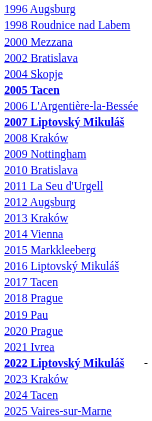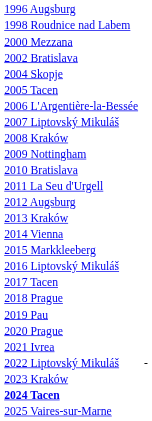2005 Tacen | column 1: bold -> normal
2007 Liptovský Mikuláš | column 1: bold -> normal
2022 Liptovský Mikuláš | column 1: bold -> normal
2024 Tacen | column 1: normal -> bold
